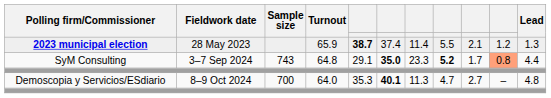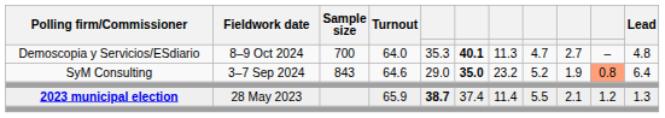rows swapped: Demoscopia y Servicios/ESdiario <-> 2023 municipal election
SyM Consulting | Sample size: 743 -> 843
SyM Consulting | Turnout: 64.8 -> 64.6
SyM Consulting | column 5: 29.1 -> 29.0
SyM Consulting | column 7: 23.3 -> 23.2
SyM Consulting | column 8: bold -> normal
SyM Consulting | column 9: 1.7 -> 1.9
SyM Consulting | Lead: 4.4 -> 6.4
